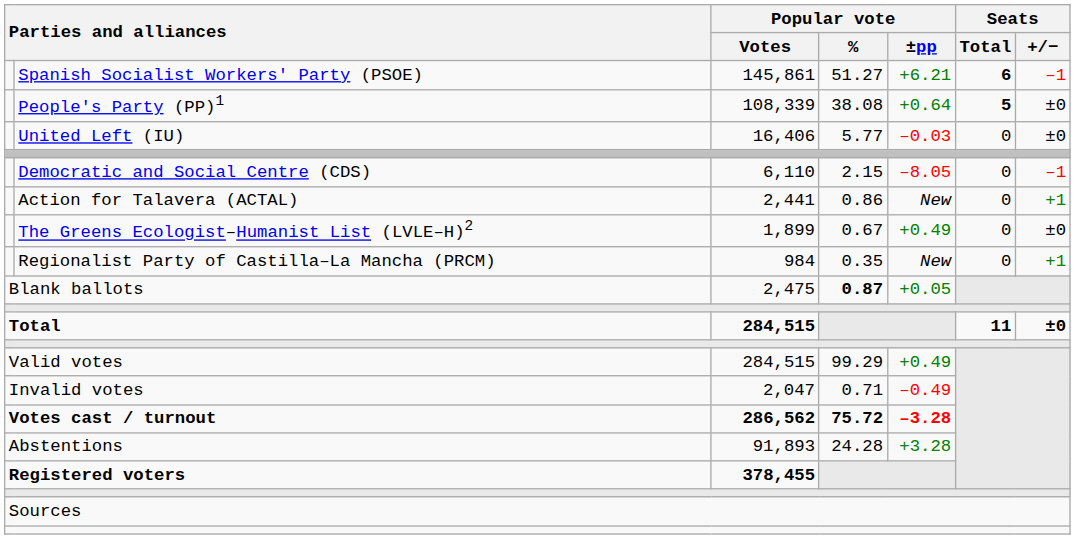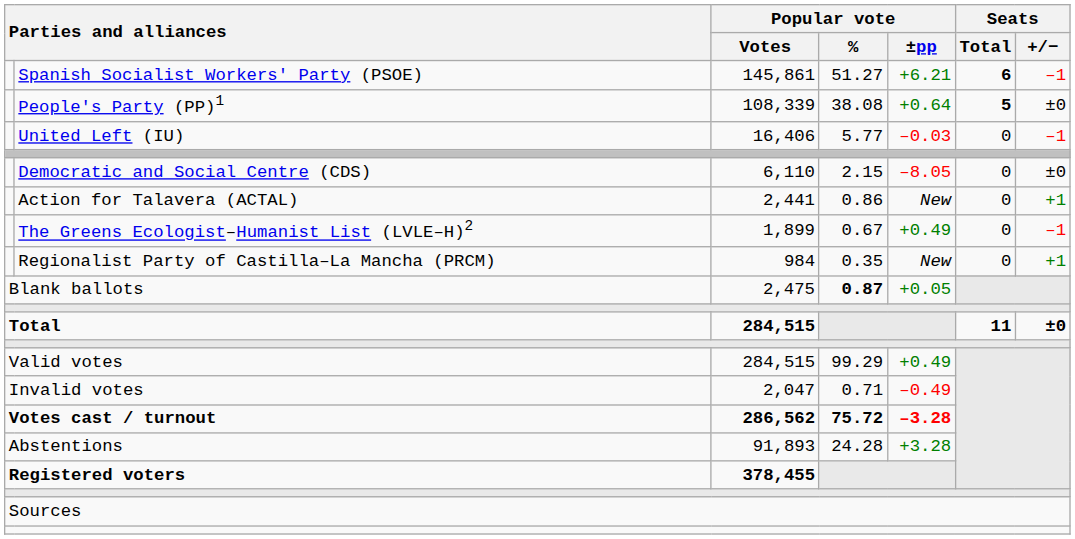United Left (IU) | Seats / +/−: ±0 -> –1
Democratic and Social Centre (CDS) | Seats / +/−: –1 -> ±0
The Greens Ecologist–Humanist List (LVLE–H)2 | Seats / +/−: ±0 -> –1
